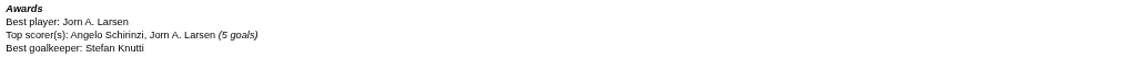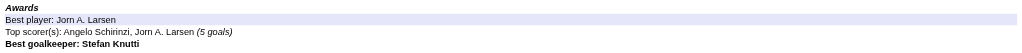Best player: Jorn A. Larsen | Awards: no background -> lavender background
Best goalkeeper: Stefan Knutti | Awards: normal -> bold
